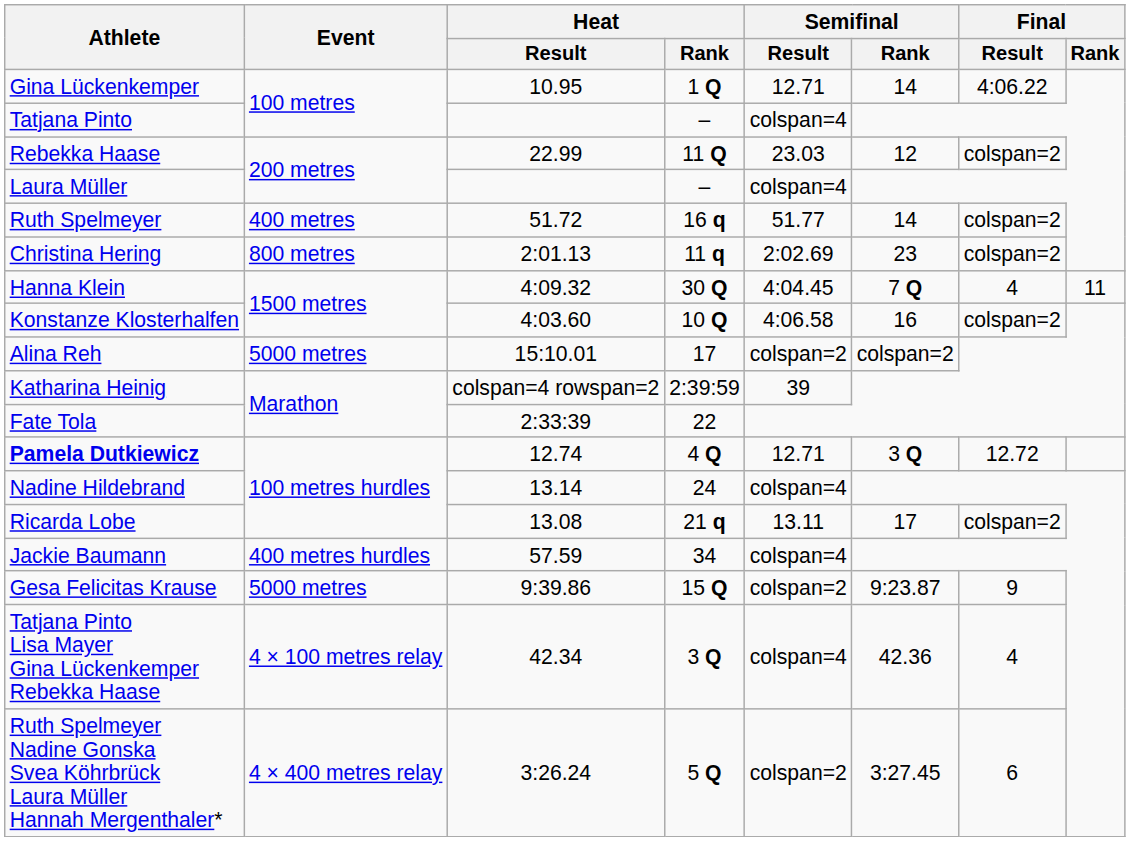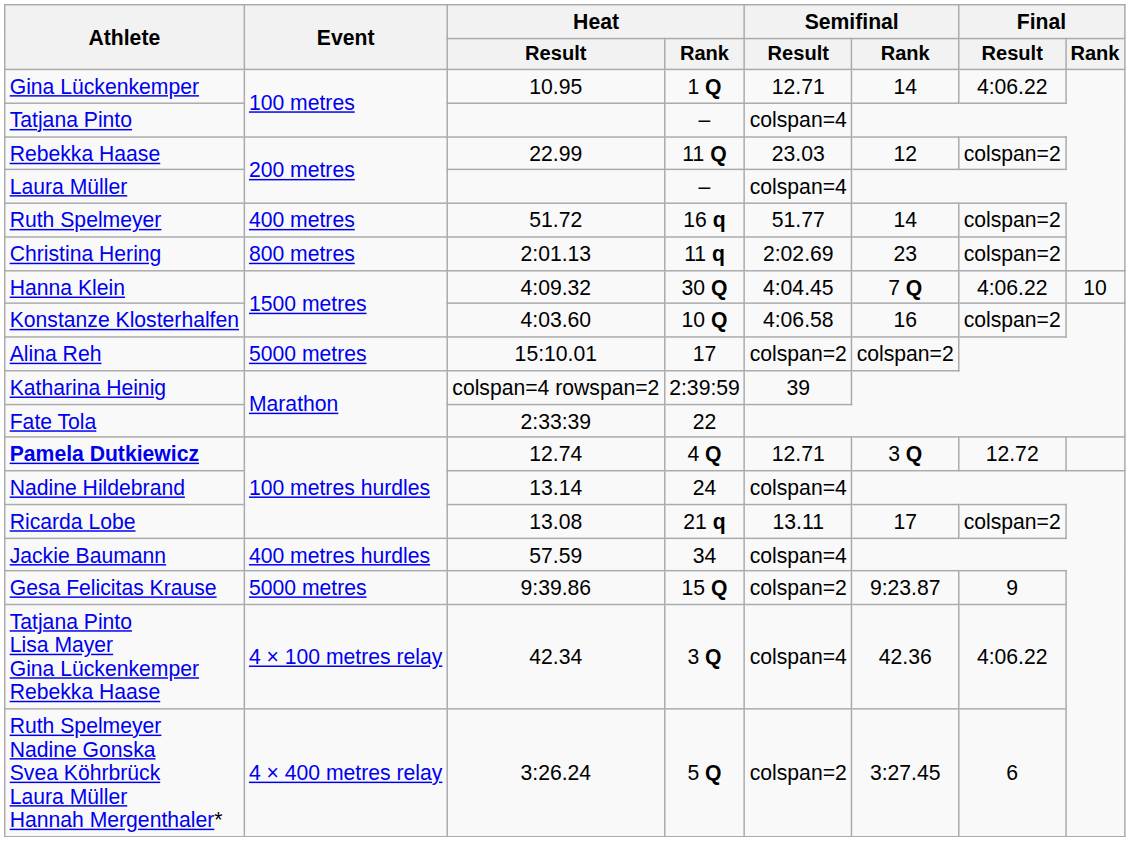Hanna Klein | Final / Result: 4 -> 4:06.22
Hanna Klein | Final / Rank: 11 -> 10
Tatjana Pinto Lisa Mayer Gina Lückenkemper Rebekka Haase | Final / Result: 4 -> 4:06.22
